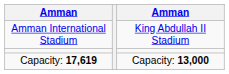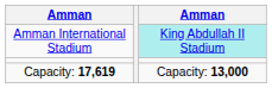Amman International Stadium | column 3: no background -> paleturquoise background
